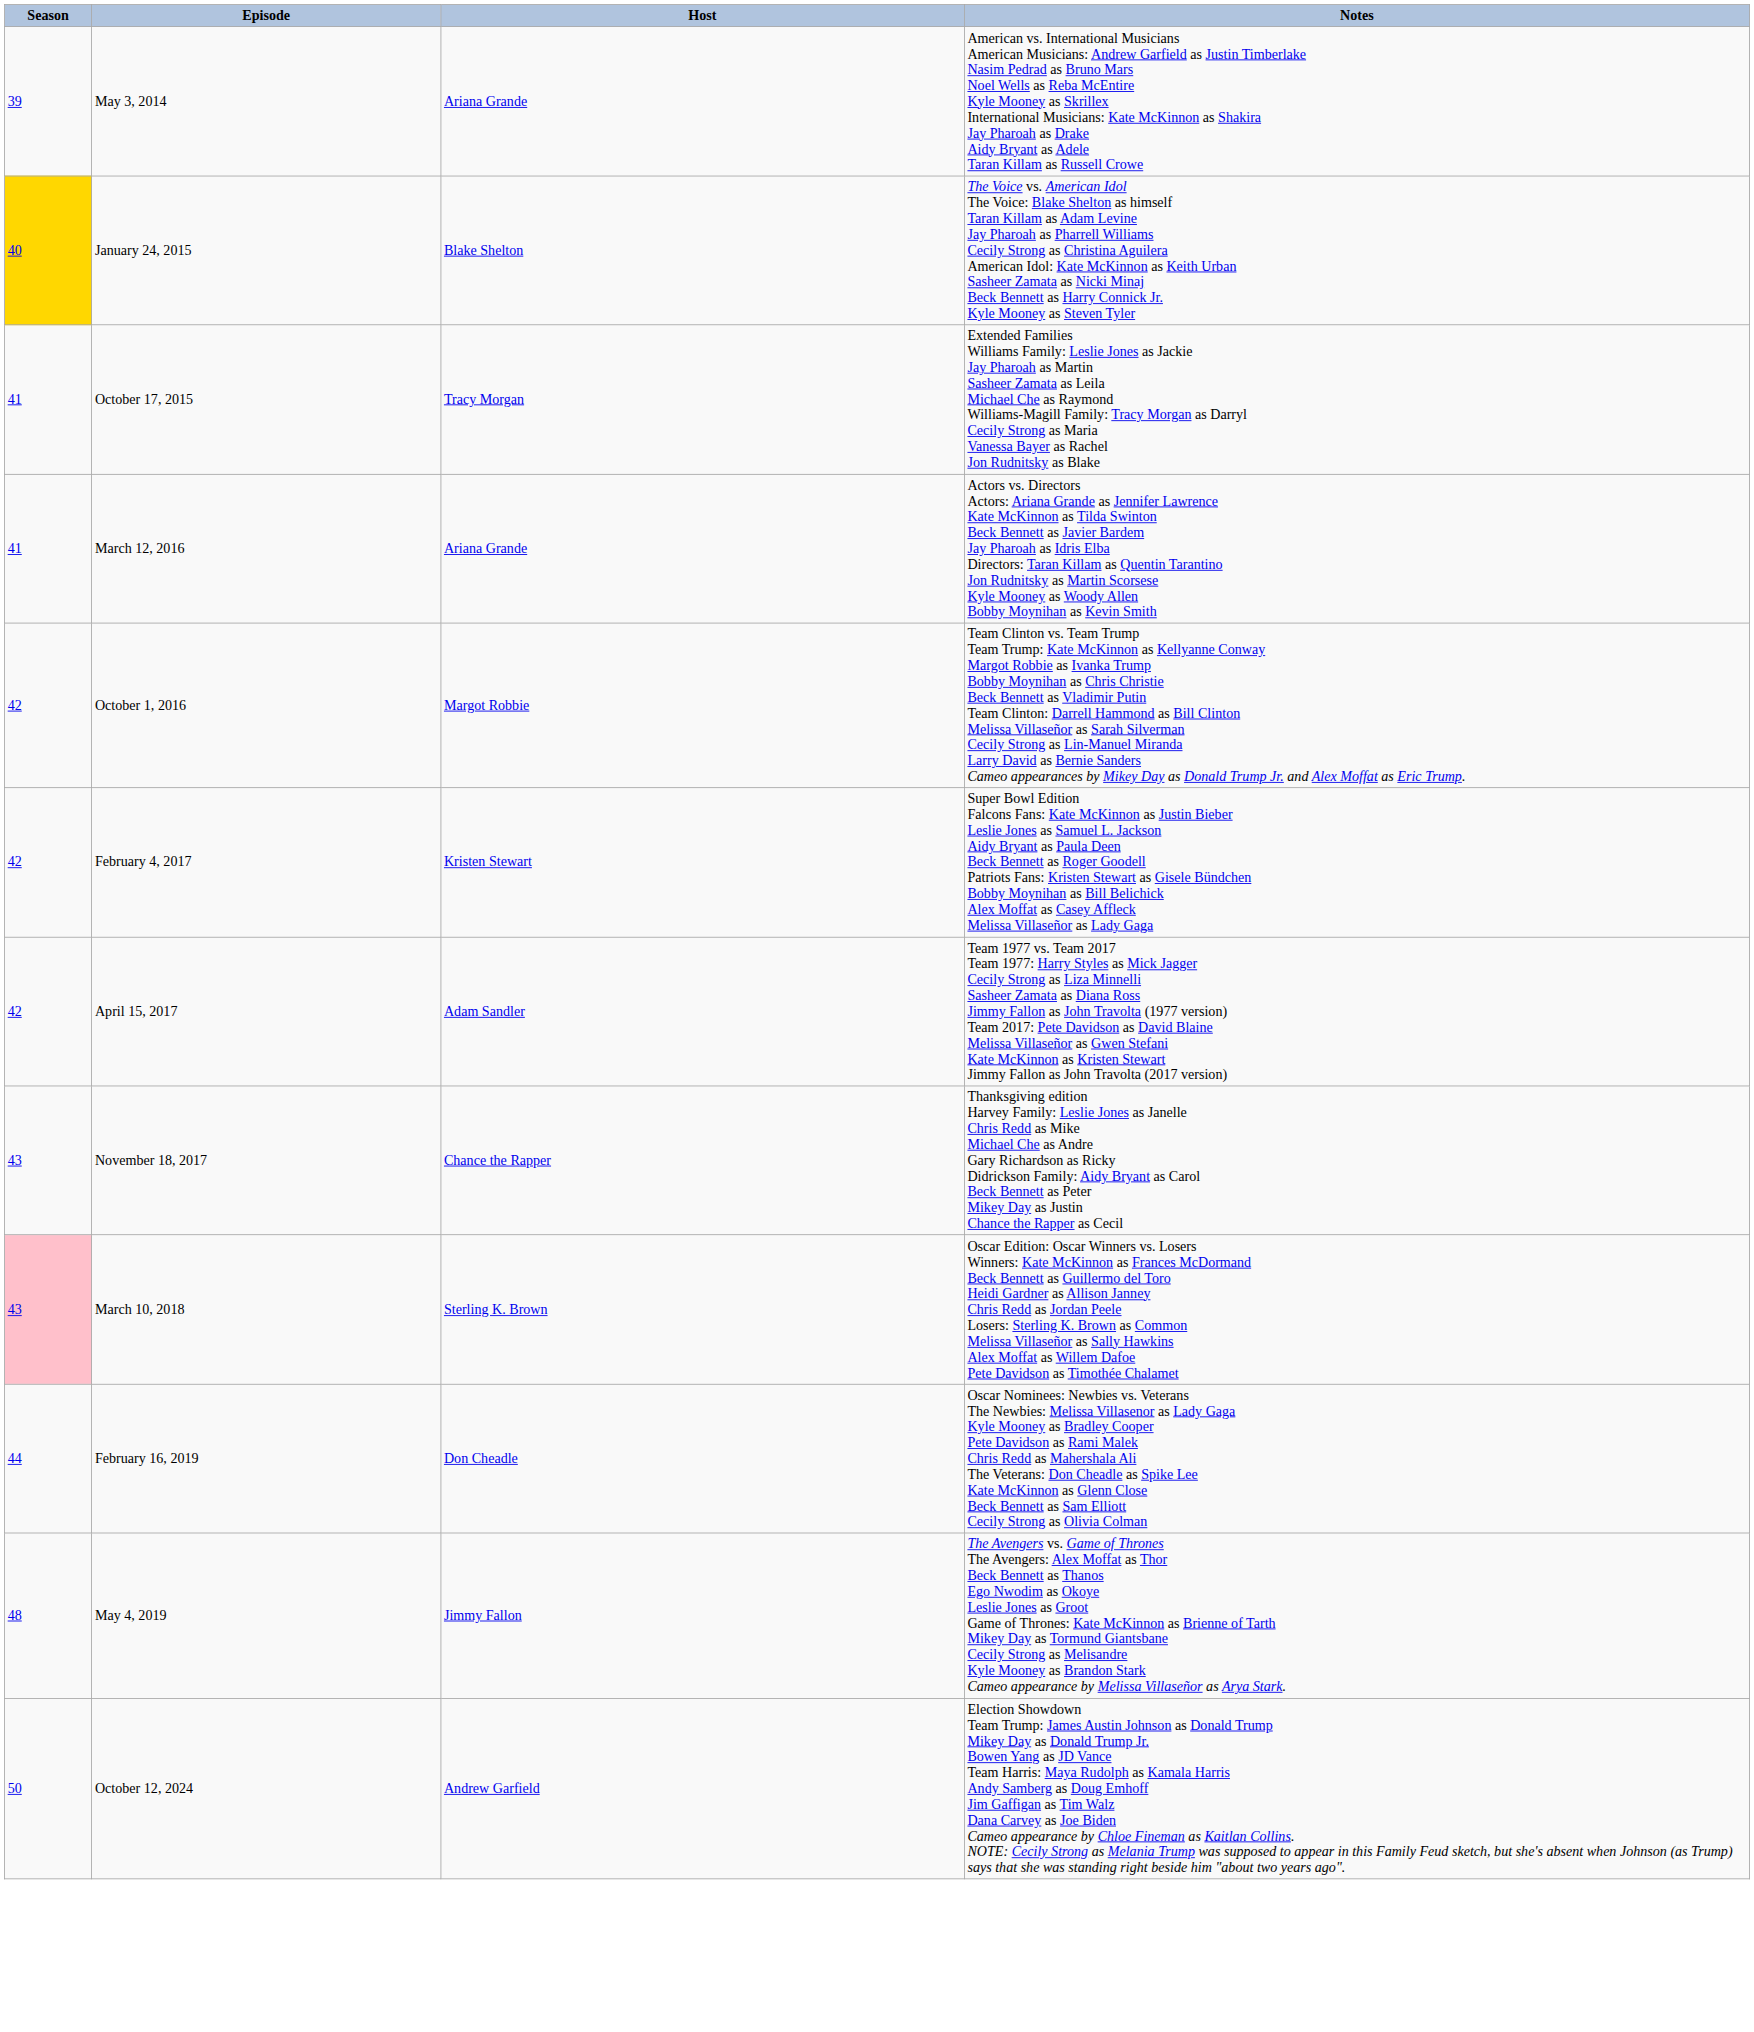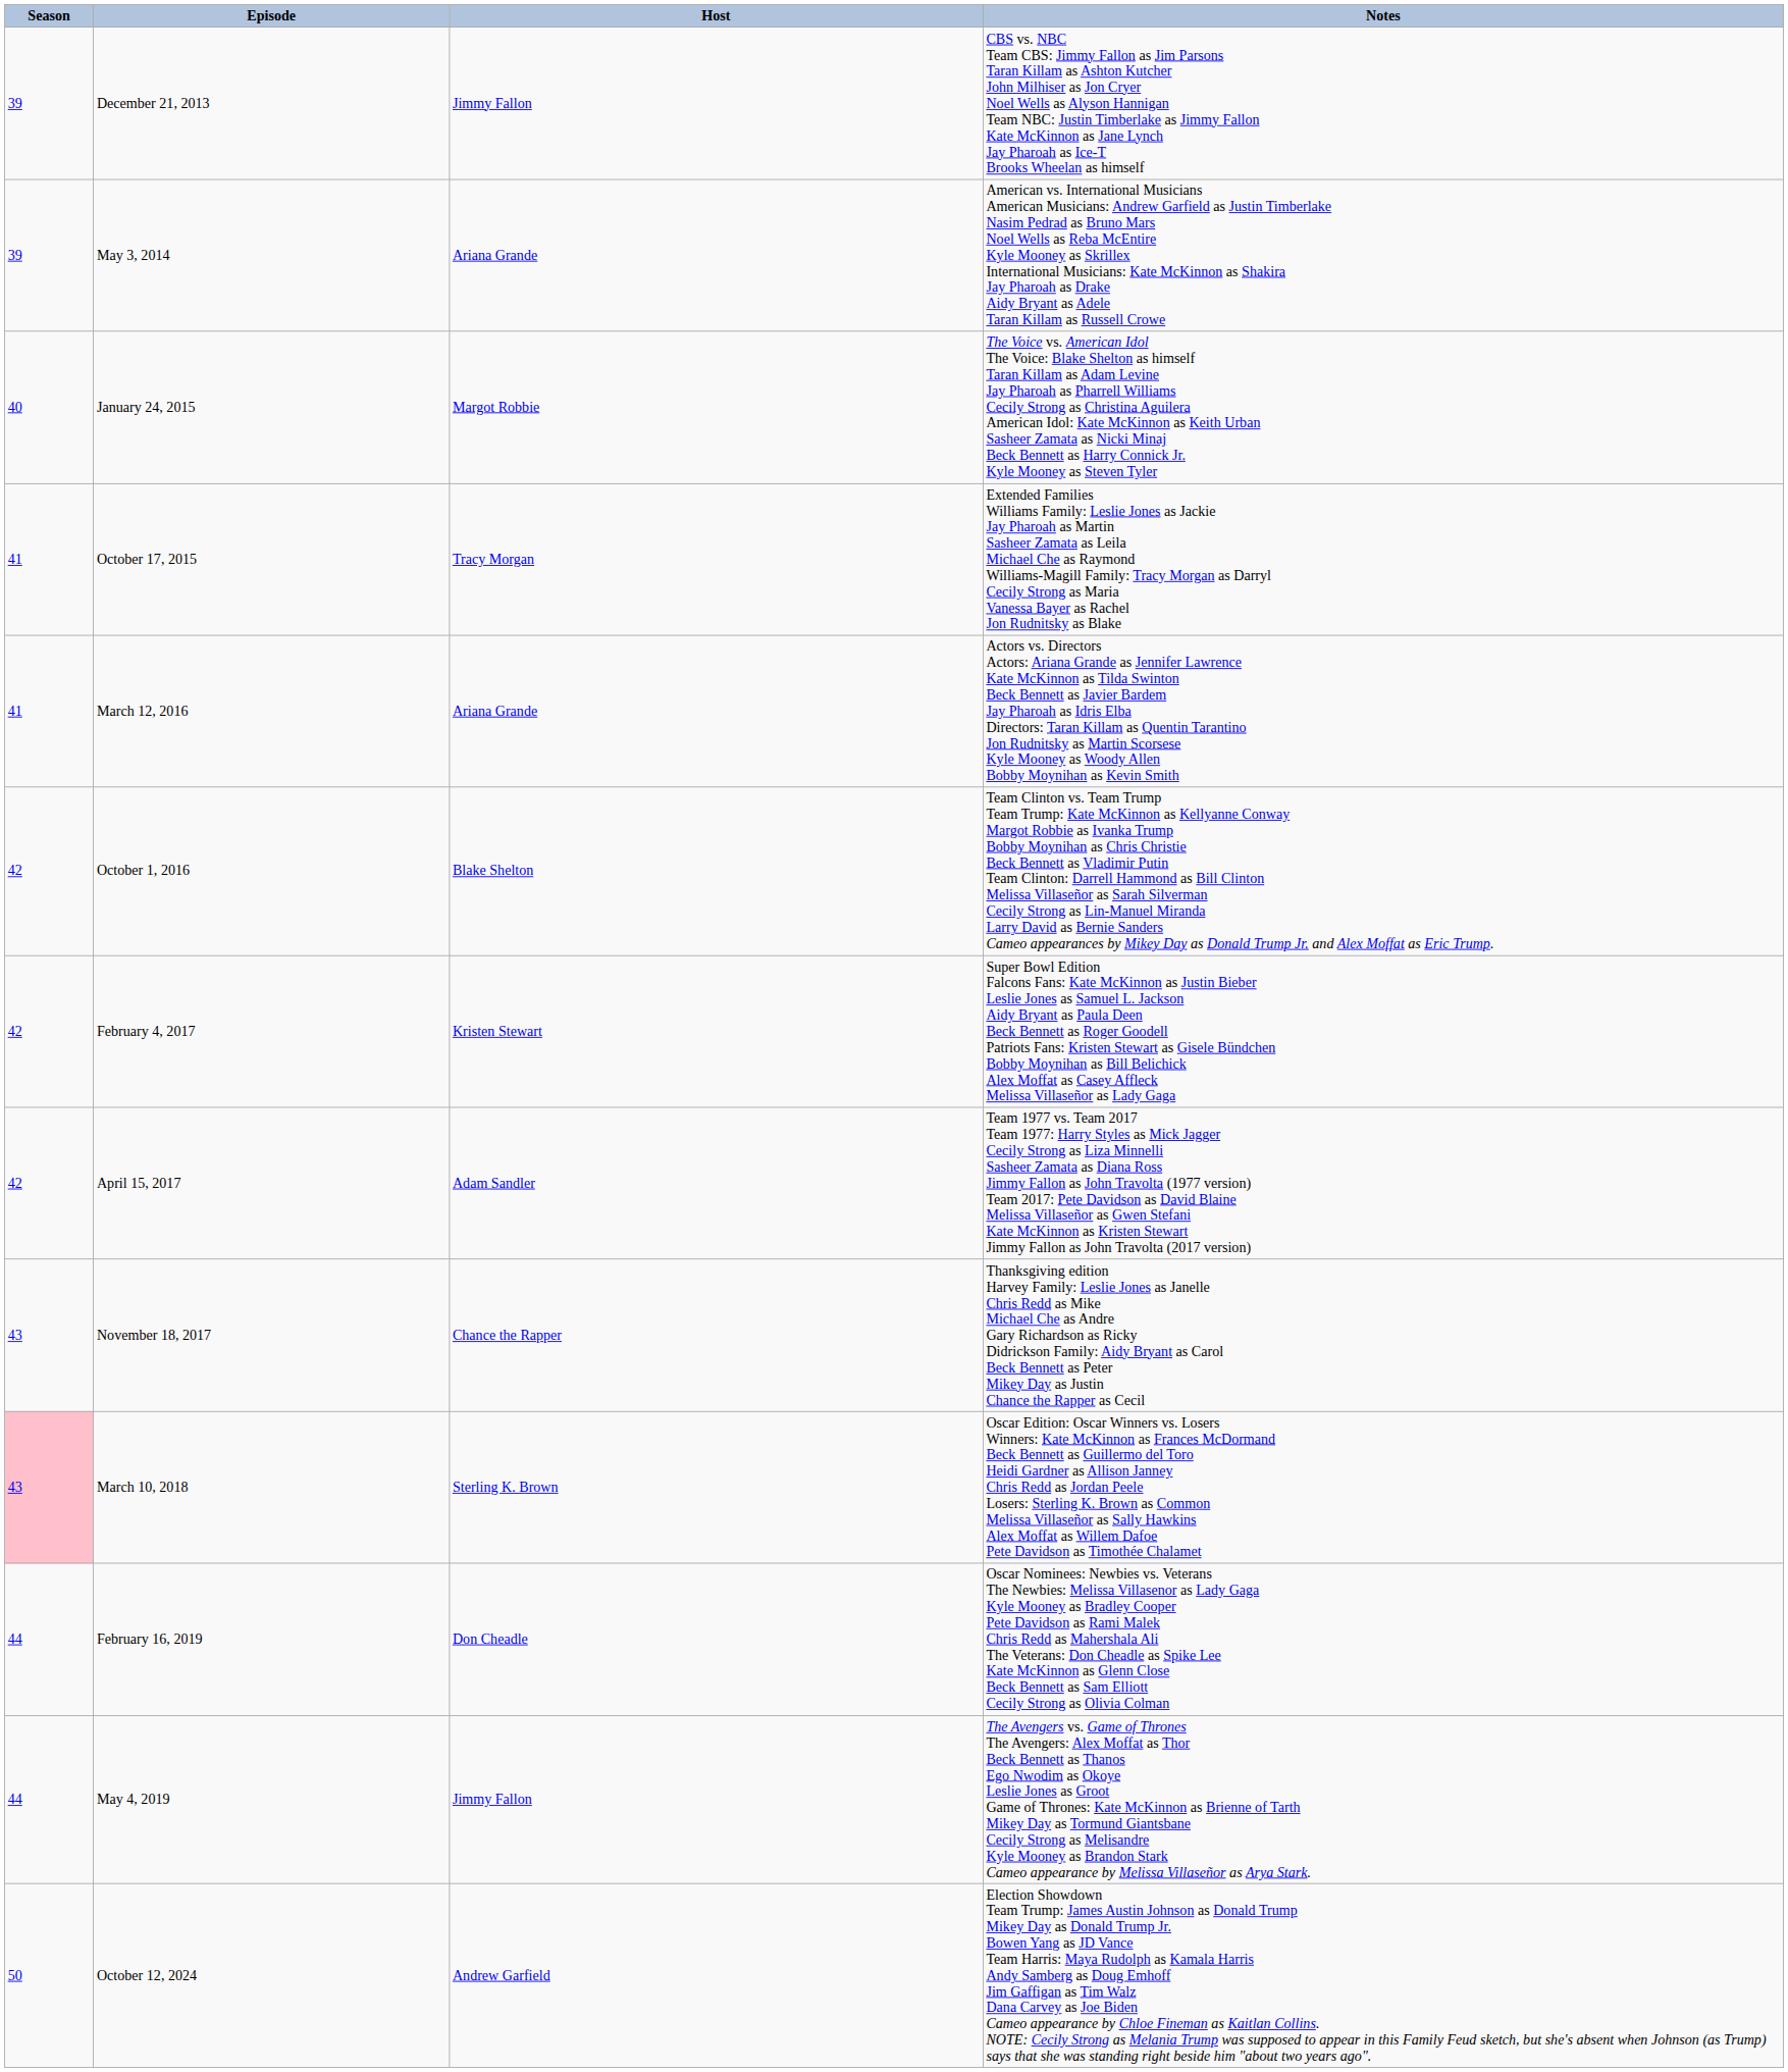+ row: 39 | December 21, 2013 | Jimmy Fallon | CBS vs. NBC Team CBS: Jimmy Fallon as Jim Parsons Taran Killam as Ashton Kutcher John Milhiser as Jon Cryer Noel Wells as Alyson Hannigan Team NBC: Justin Timberlake as Jimmy Fallon Kate McKinnon as Jane Lynch Jay Pharoah as Ice-T Brooks Wheelan as himself
January 24, 2015 | Season: gold background -> no background
January 24, 2015 | Host: Blake Shelton -> Margot Robbie
October 1, 2016 | Host: Margot Robbie -> Blake Shelton
May 4, 2019 | Season: 48 -> 44
